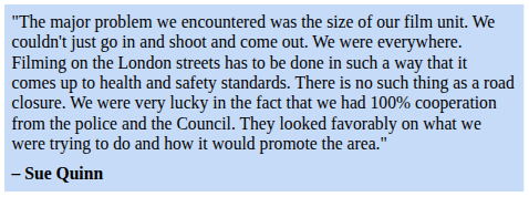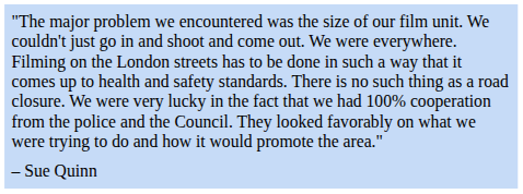row 2 | column 1: bold -> normal
